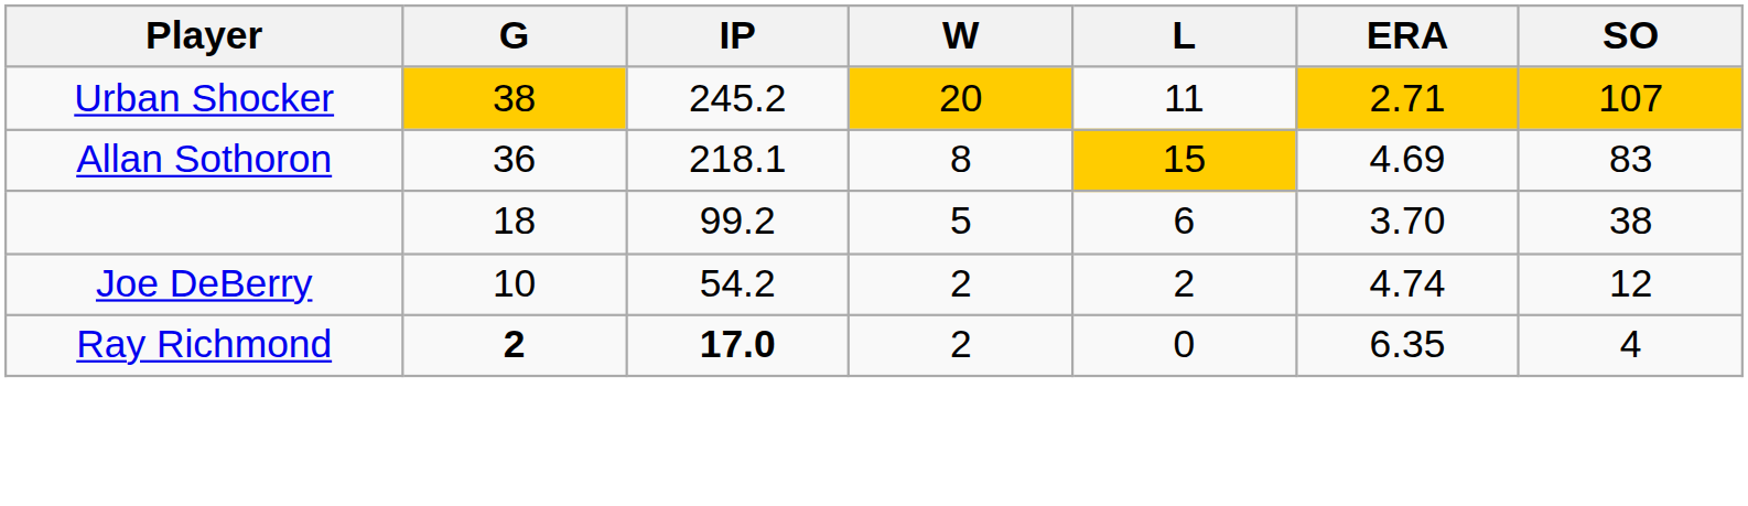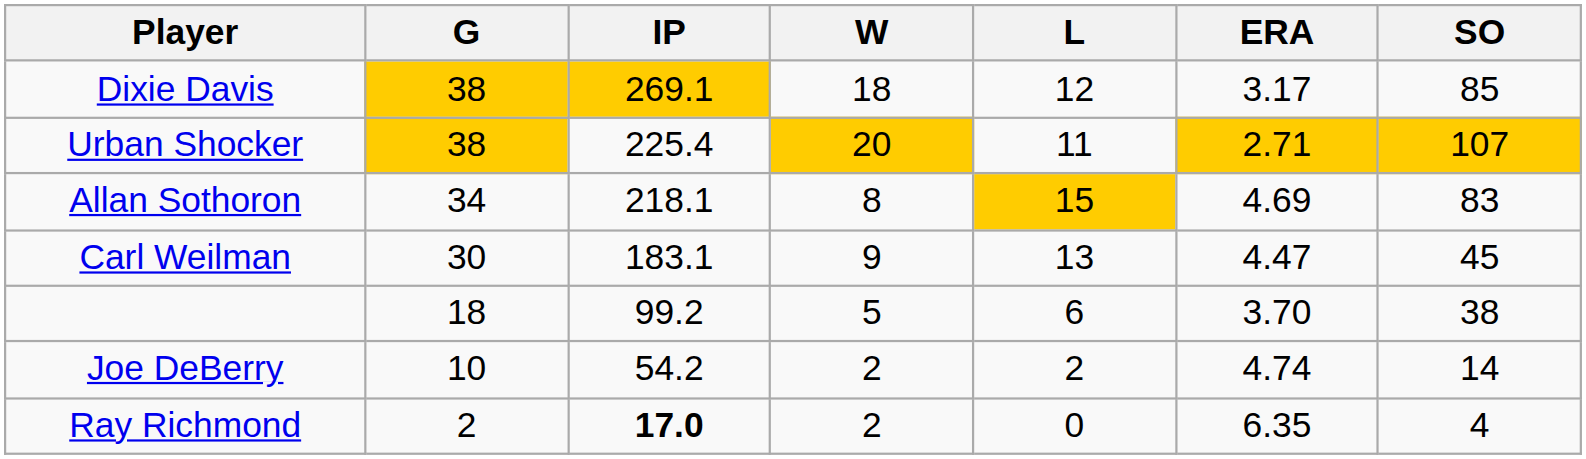+ row: Dixie Davis | 38 | 269.1 | 18 | 12 | 3.17 | 85
Urban Shocker | IP: 245.2 -> 225.4
Allan Sothoron | G: 36 -> 34
+ row: Carl Weilman | 30 | 183.1 | 9 | 13 | 4.47 | 45
Joe DeBerry | SO: 12 -> 14
Ray Richmond | G: bold -> normal
